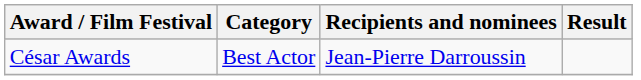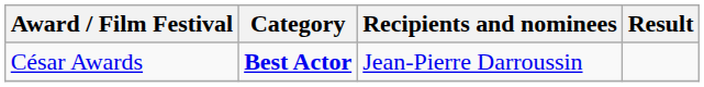César Awards | Category: normal -> bold
